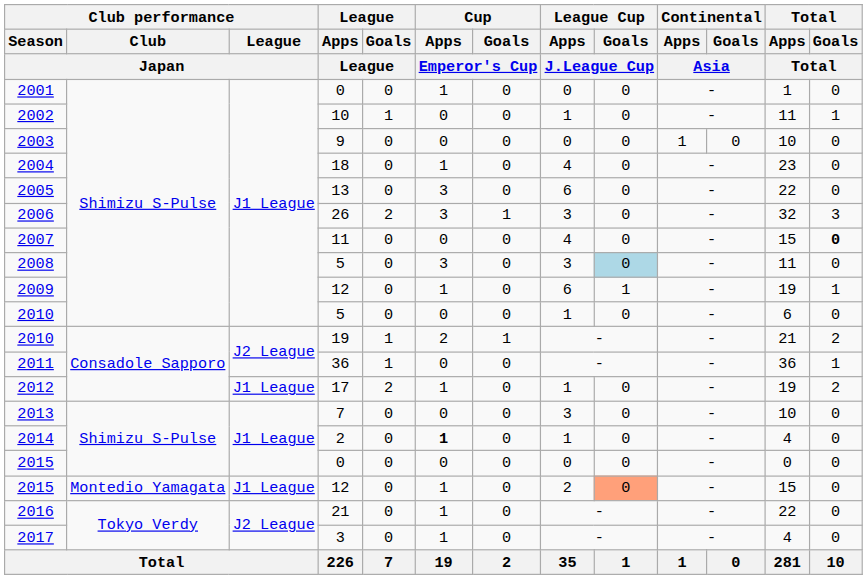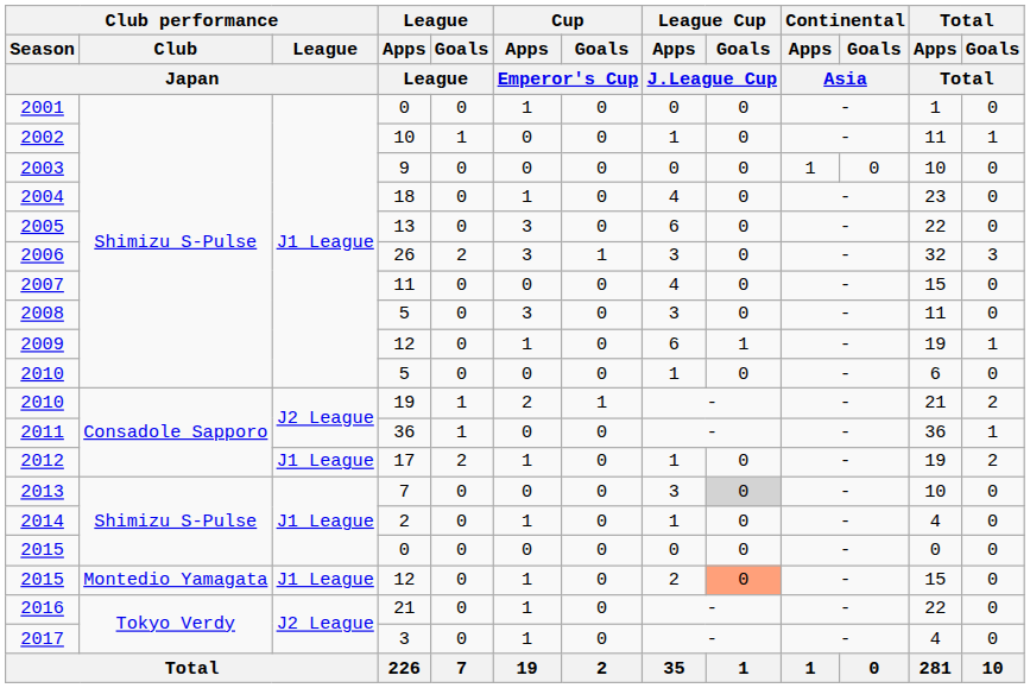2007 | Total / Goals / Total: bold -> normal
2008 | League Cup / Goals / J.League Cup: lightblue background -> no background
2013 | League Cup / Goals / J.League Cup: no background -> lightgrey background
2014 | Cup / Apps / Emperor's Cup: bold -> normal
